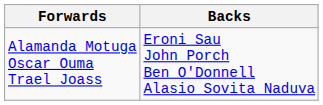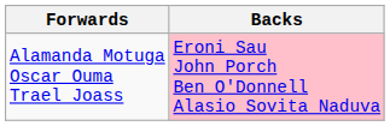Alamanda Motuga Oscar Ouma Trael Joass | Backs: no background -> pink background
